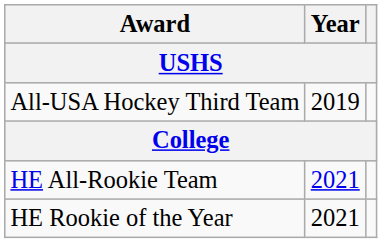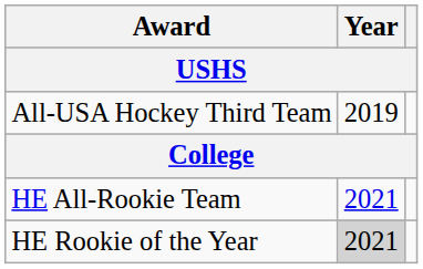HE Rookie of the Year | Year: no background -> lightgrey background
